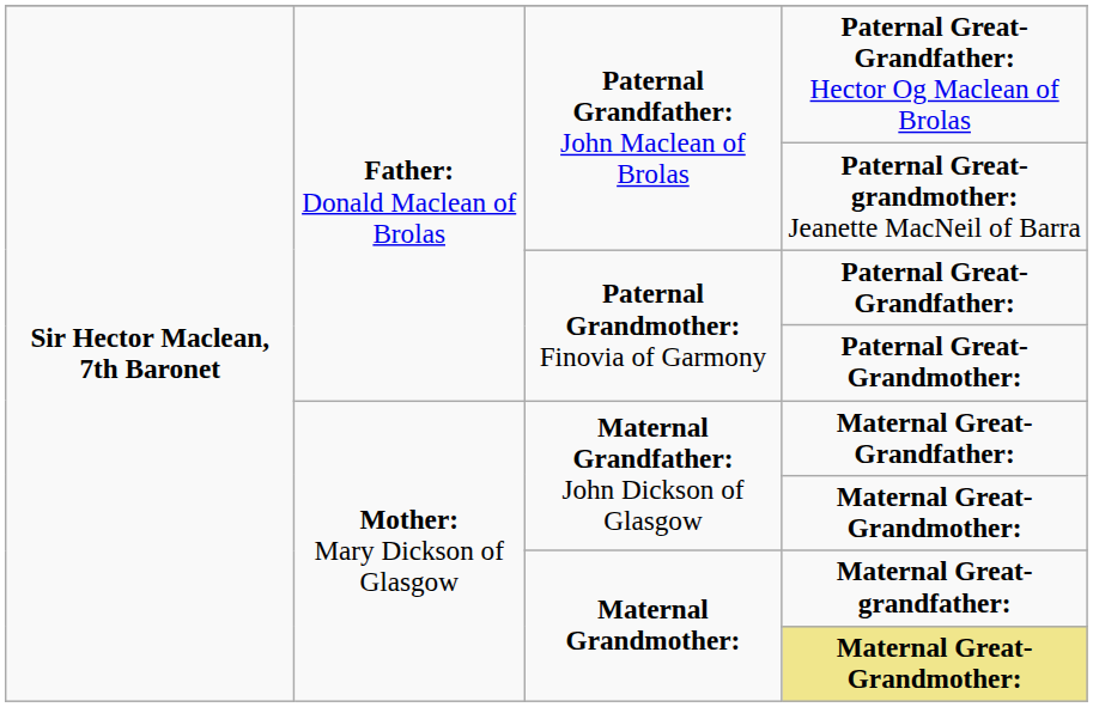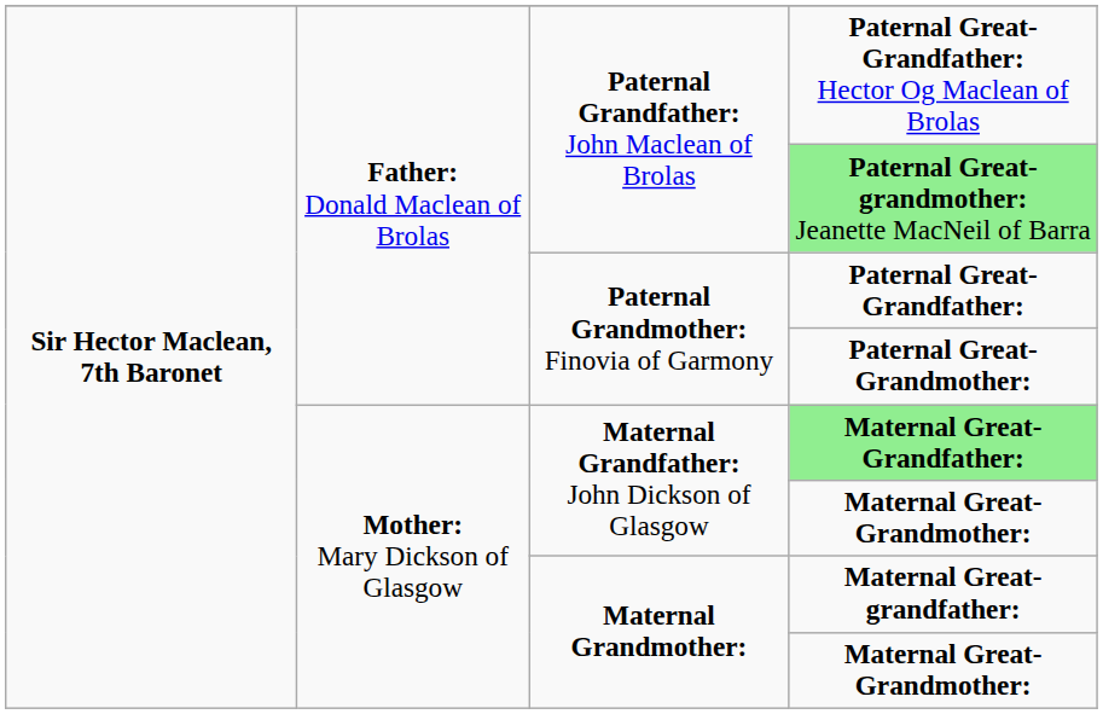Paternal Great-grandmother: Jeanette MacNeil of Barra | column 4: no background -> lightgreen background
Maternal Great-Grandfather: | column 4: no background -> lightgreen background
Maternal Grandmother: / Maternal Great-Grandmother: | column 4: khaki background -> no background
